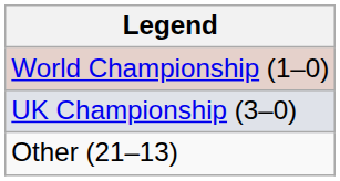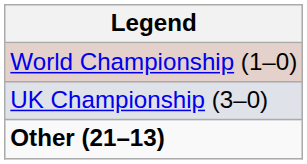row 4 | column 1: normal -> bold
